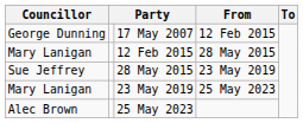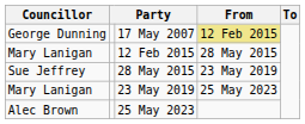17 May 2007 | From: no background -> khaki background
